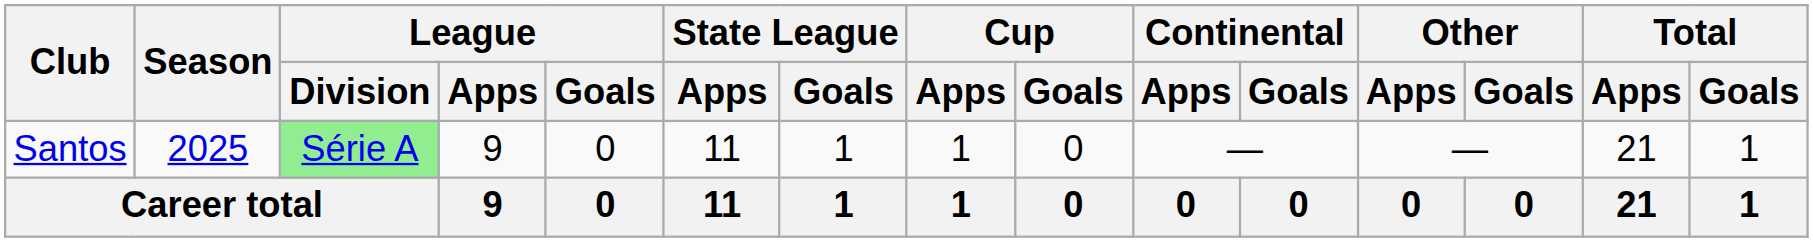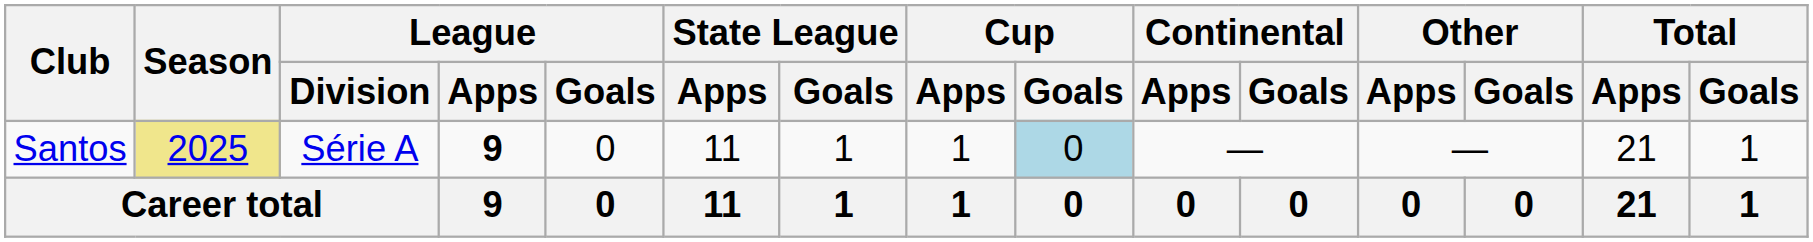Santos | Season: no background -> khaki background
Santos | League / Division: lightgreen background -> no background
Santos | League / Apps: normal -> bold
Santos | Cup / Goals: no background -> lightblue background
